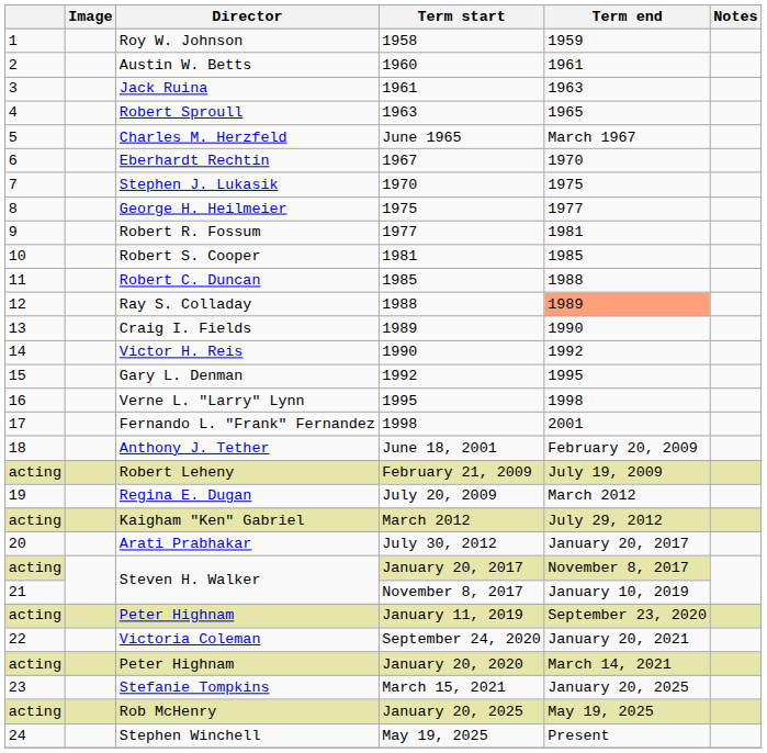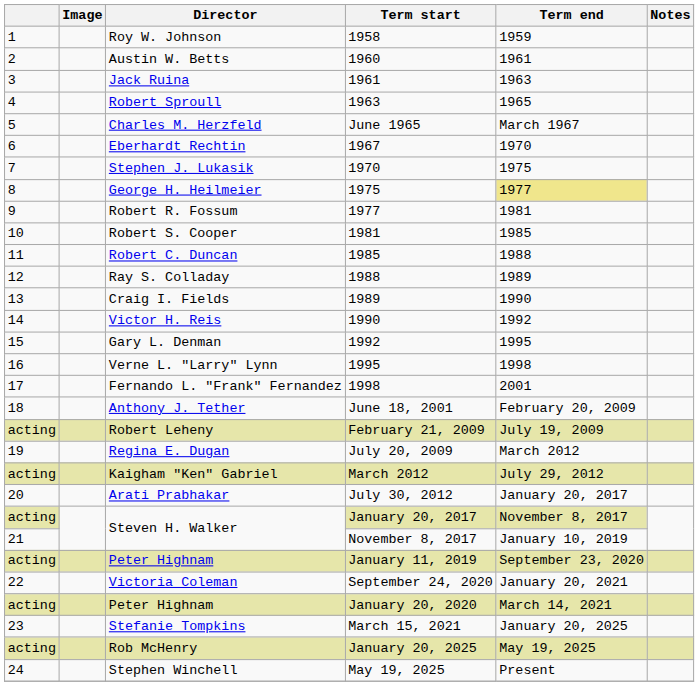George H. Heilmeier | Term end: no background -> khaki background
Ray S. Colladay | Term end: lightsalmon background -> no background
